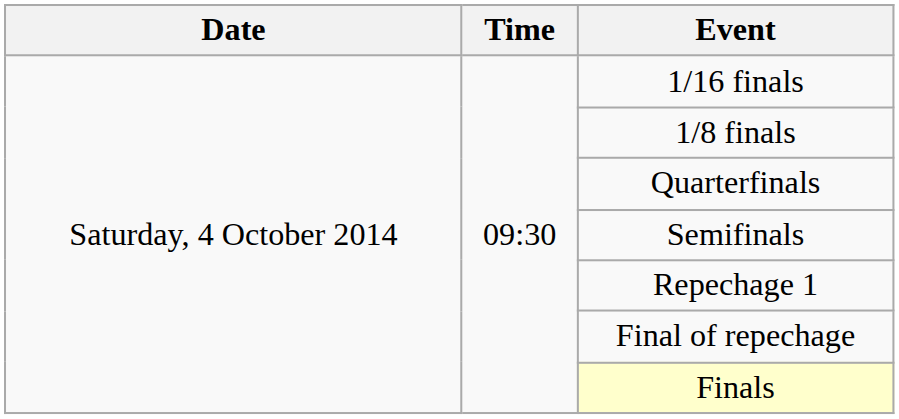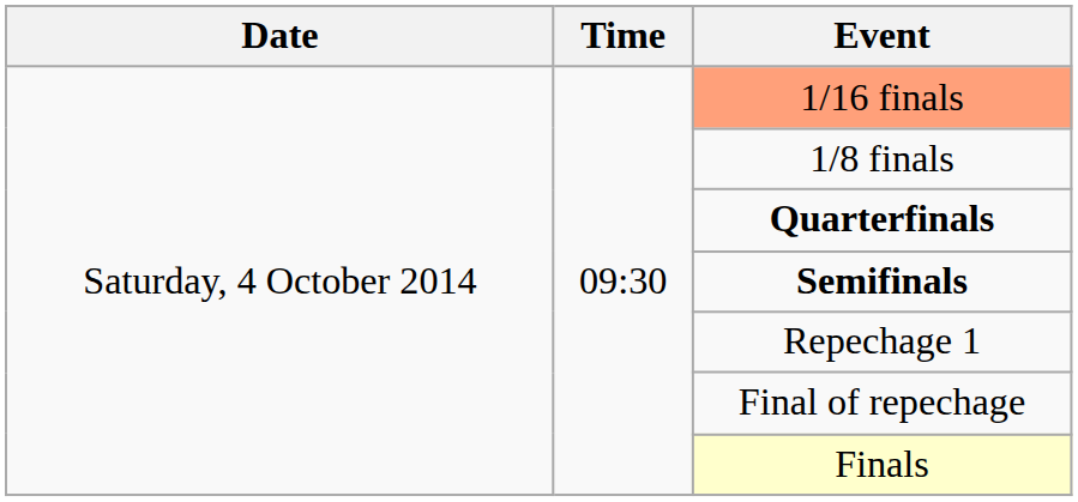1/16 finals | Event: no background -> lightsalmon background
Quarterfinals | Event: normal -> bold
Semifinals | Event: normal -> bold
